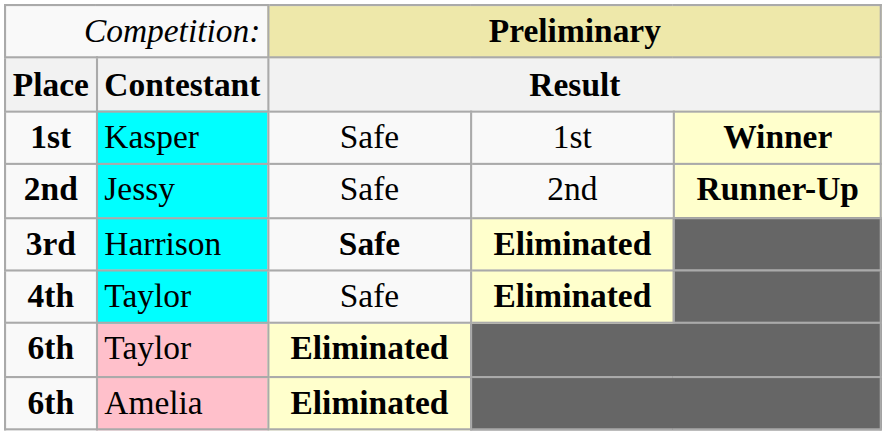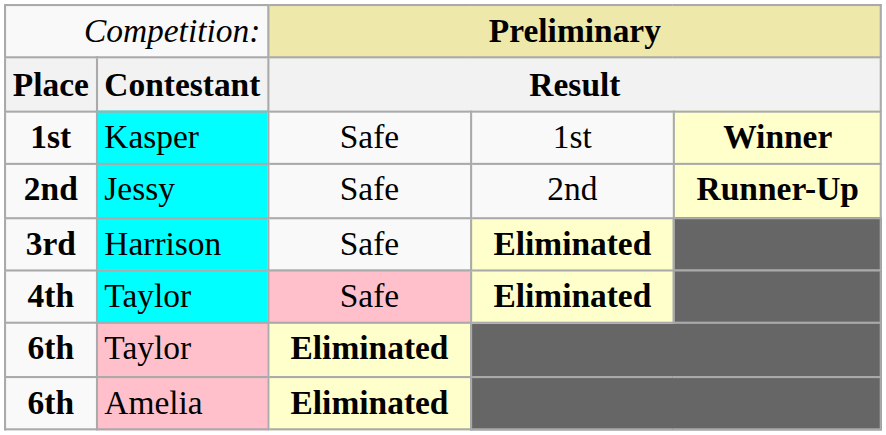3rd | column 3: bold -> normal
4th | column 3: no background -> pink background
